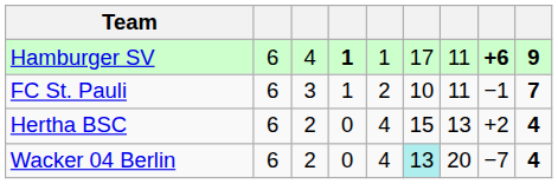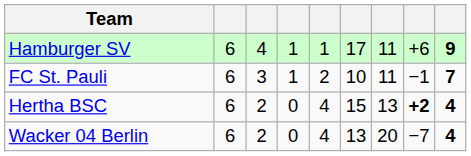Hamburger SV | column 4: bold -> normal
Hamburger SV | column 8: bold -> normal
Hertha BSC | column 8: normal -> bold
Wacker 04 Berlin | column 6: paleturquoise background -> no background
